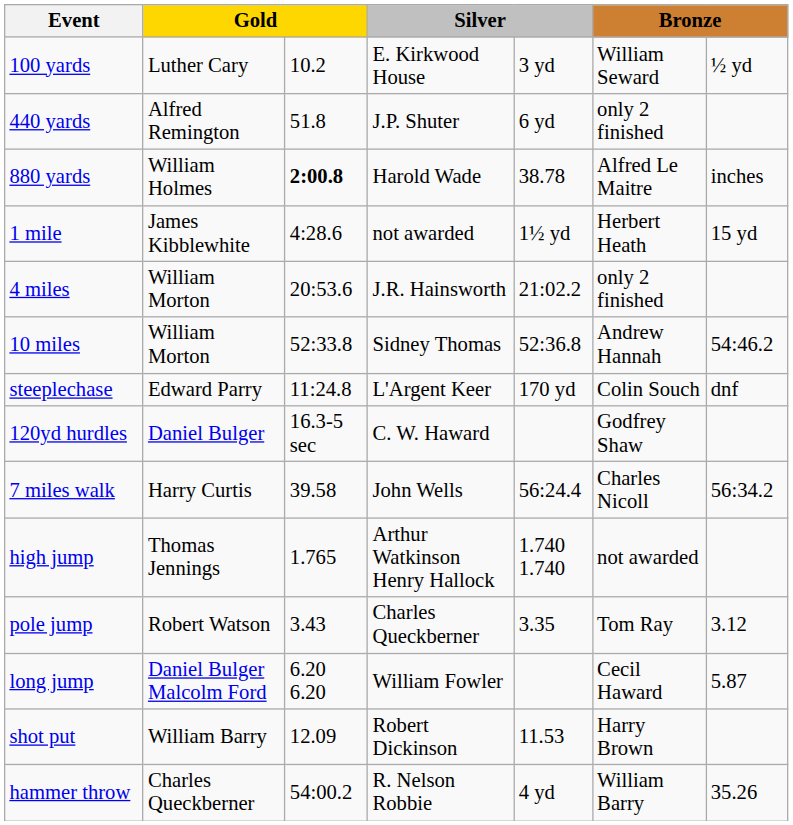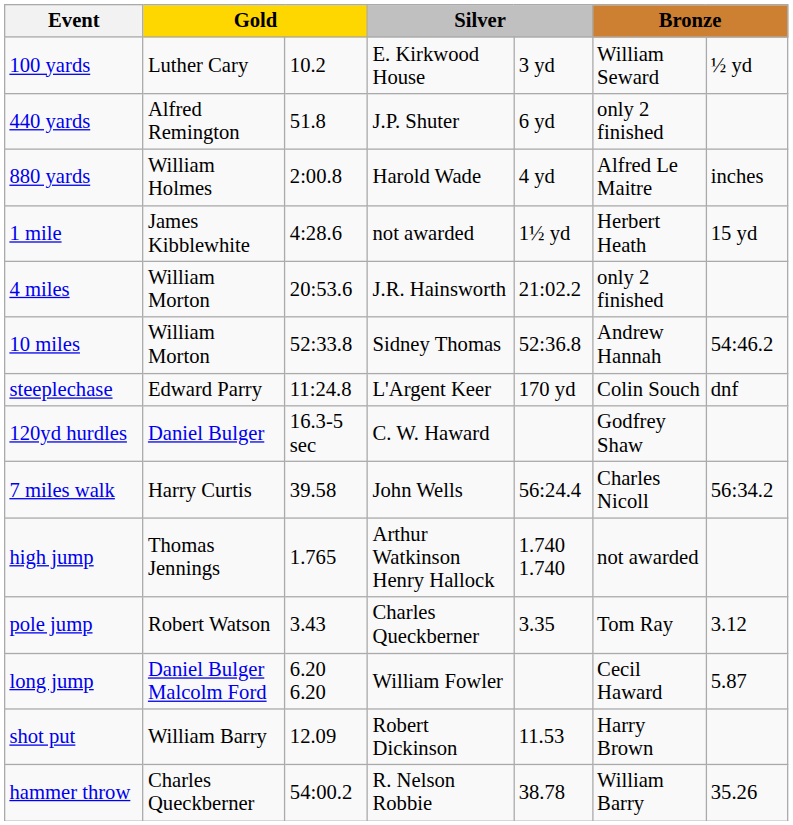880 yards | column 3: bold -> normal
880 yards | column 5: 38.78 -> 4 yd
hammer throw | column 5: 4 yd -> 38.78
